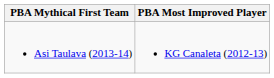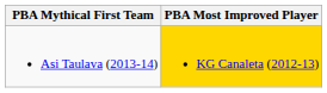Asi Taulava (2013-14) | PBA Most Improved Player: no background -> gold background
